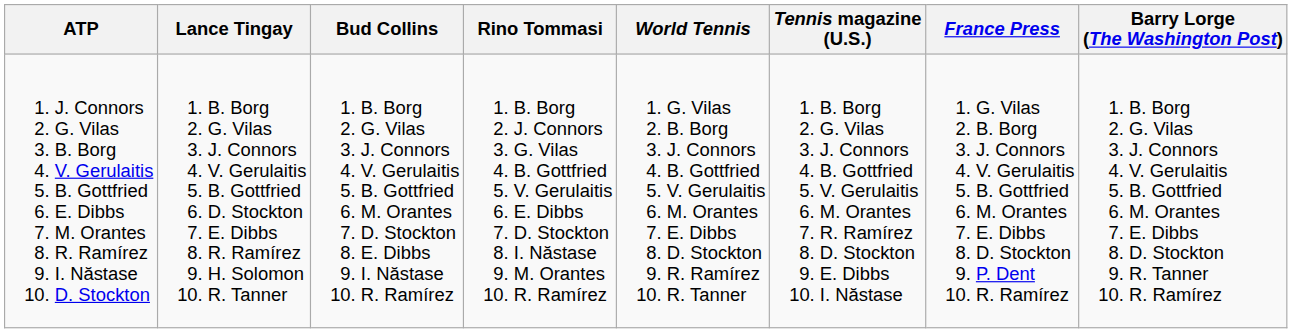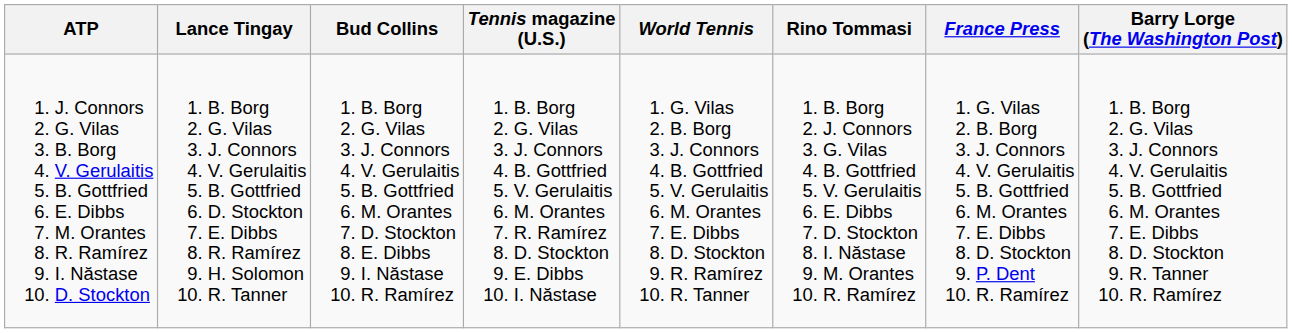columns swapped: Rino Tommasi <-> Tennis magazine (U.S.)
